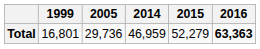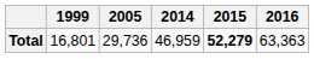row 2 | 2015: normal -> bold
row 2 | 2016: bold -> normal
